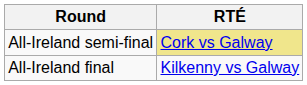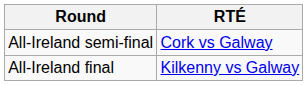row 2 | RTÉ: khaki background -> no background
